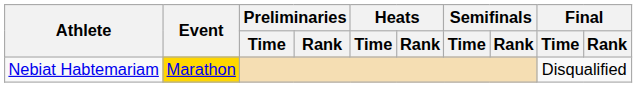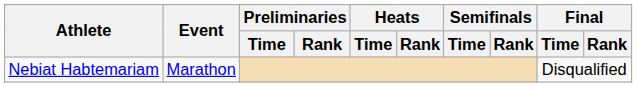Nebiat Habtemariam | Event: gold background -> no background
